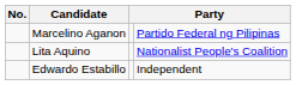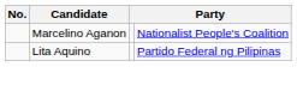Marcelino Aganon | column 4: Partido Federal ng Pilipinas -> Nationalist People's Coalition
Lita Aquino | column 4: Nationalist People's Coalition -> Partido Federal ng Pilipinas
- row: Edwardo Estabillo | Independent
